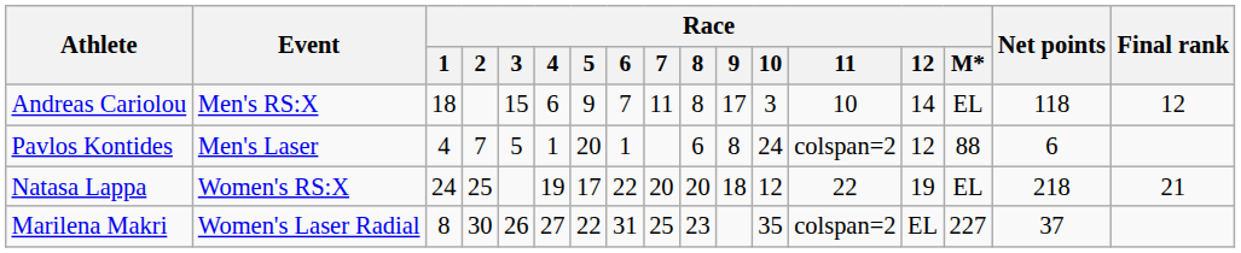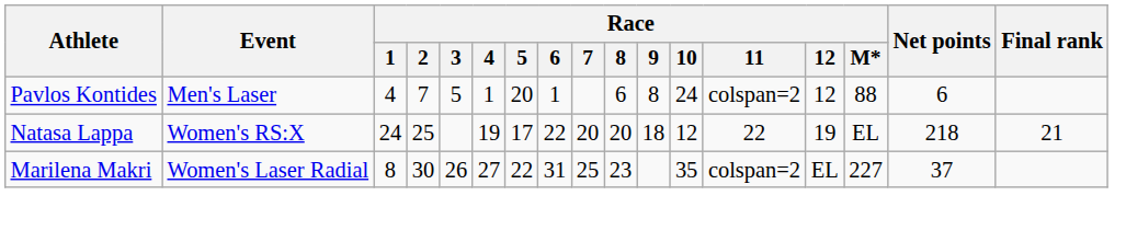- row: Andreas Cariolou | Men's RS:X | 18 | 15 | 6 | 9 | 7 | 11 | 8 | 17 | 3 | 10 | 14 | EL | 118 | 12
